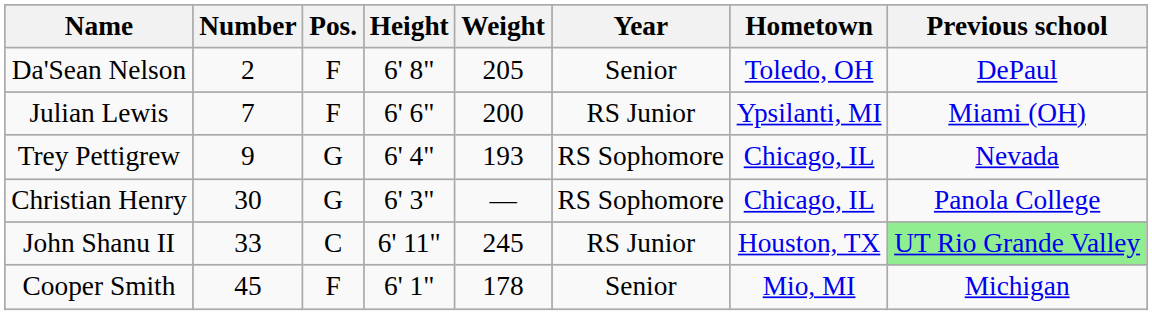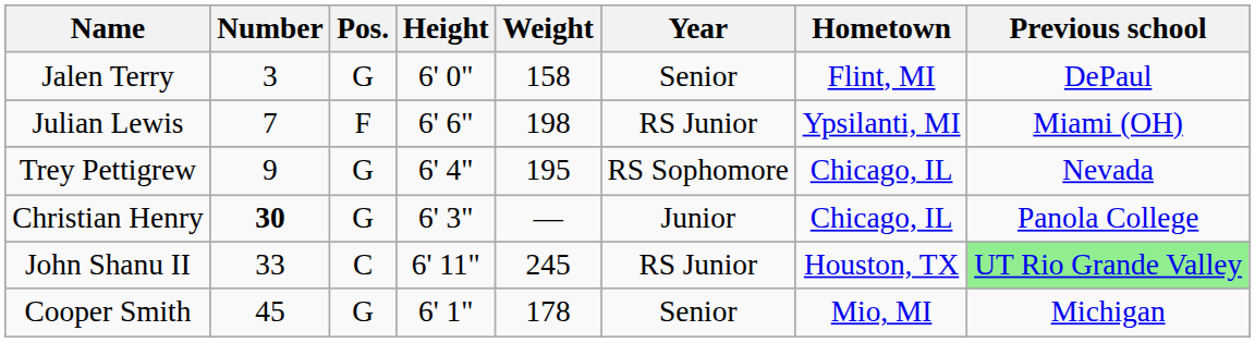- row: Da'Sean Nelson | 2 | F | 6' 8" | 205 | Senior | Toledo, OH | DePaul
+ row: Jalen Terry | 3 | G | 6' 0" | 158 | Senior | Flint, MI | DePaul
Julian Lewis | Weight: 200 -> 198
Trey Pettigrew | Weight: 193 -> 195
Christian Henry | Number: normal -> bold
Christian Henry | Year: RS Sophomore -> Junior
Cooper Smith | Pos.: F -> G
